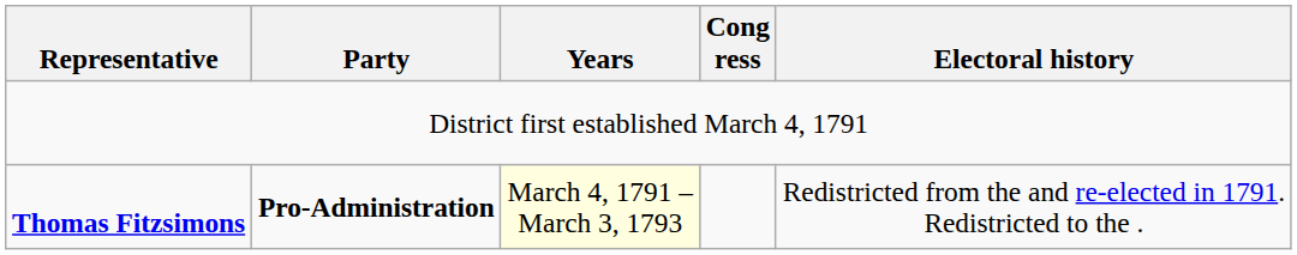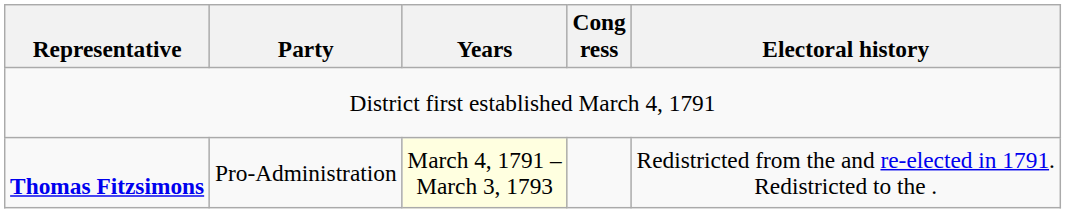Thomas Fitzsimons | Party: bold -> normal
